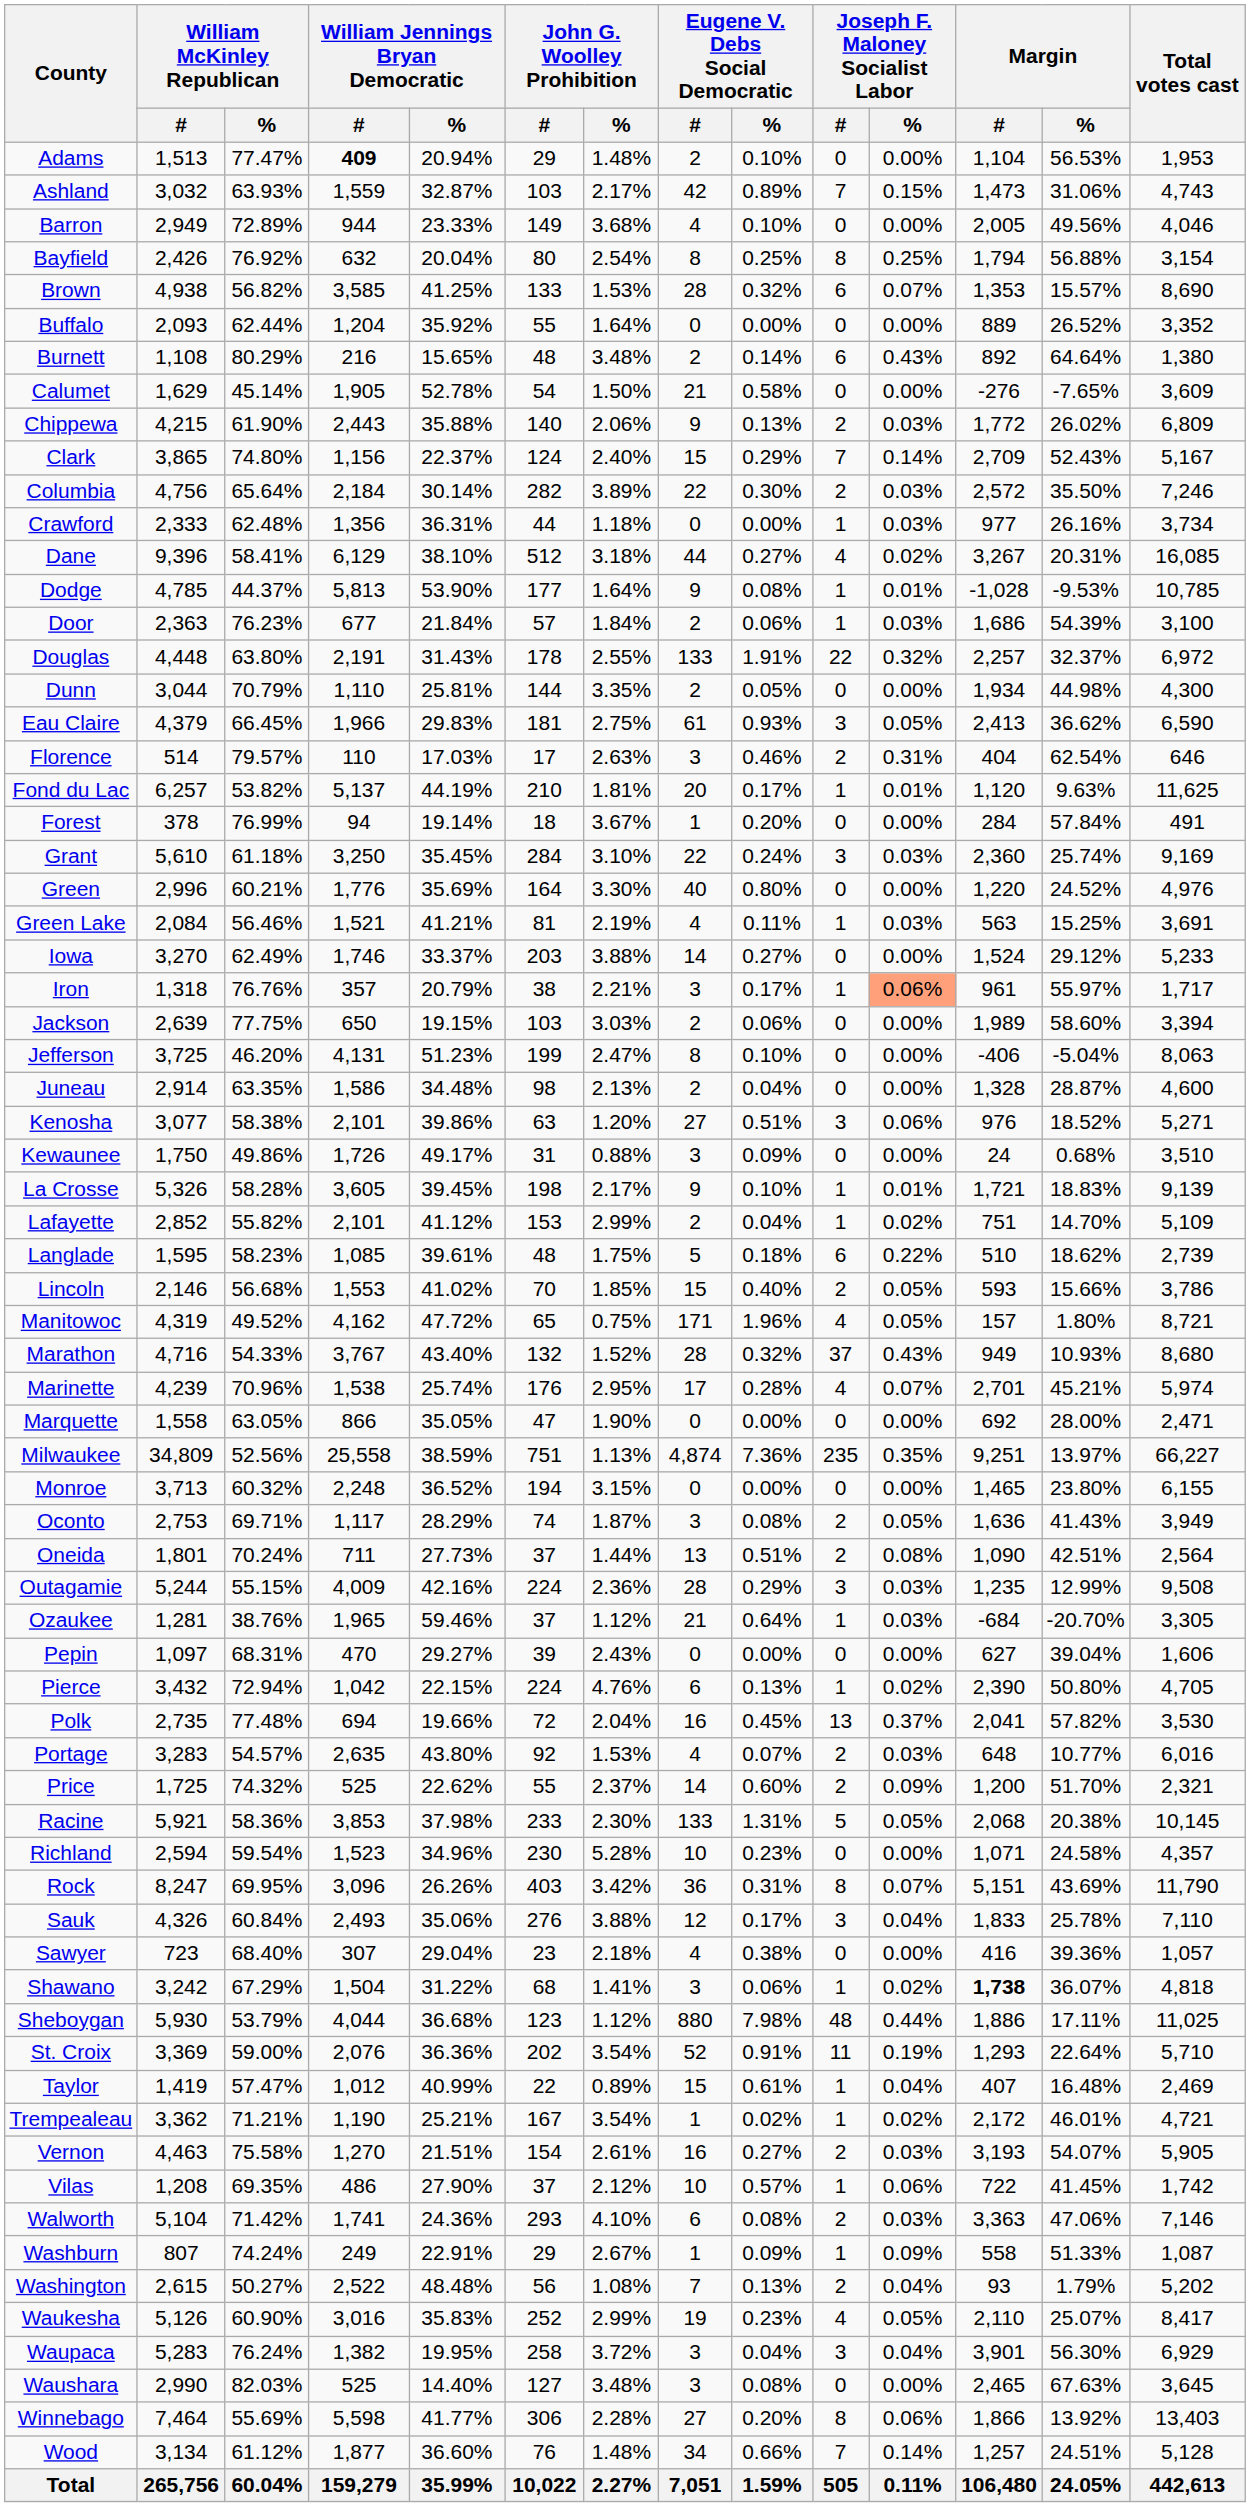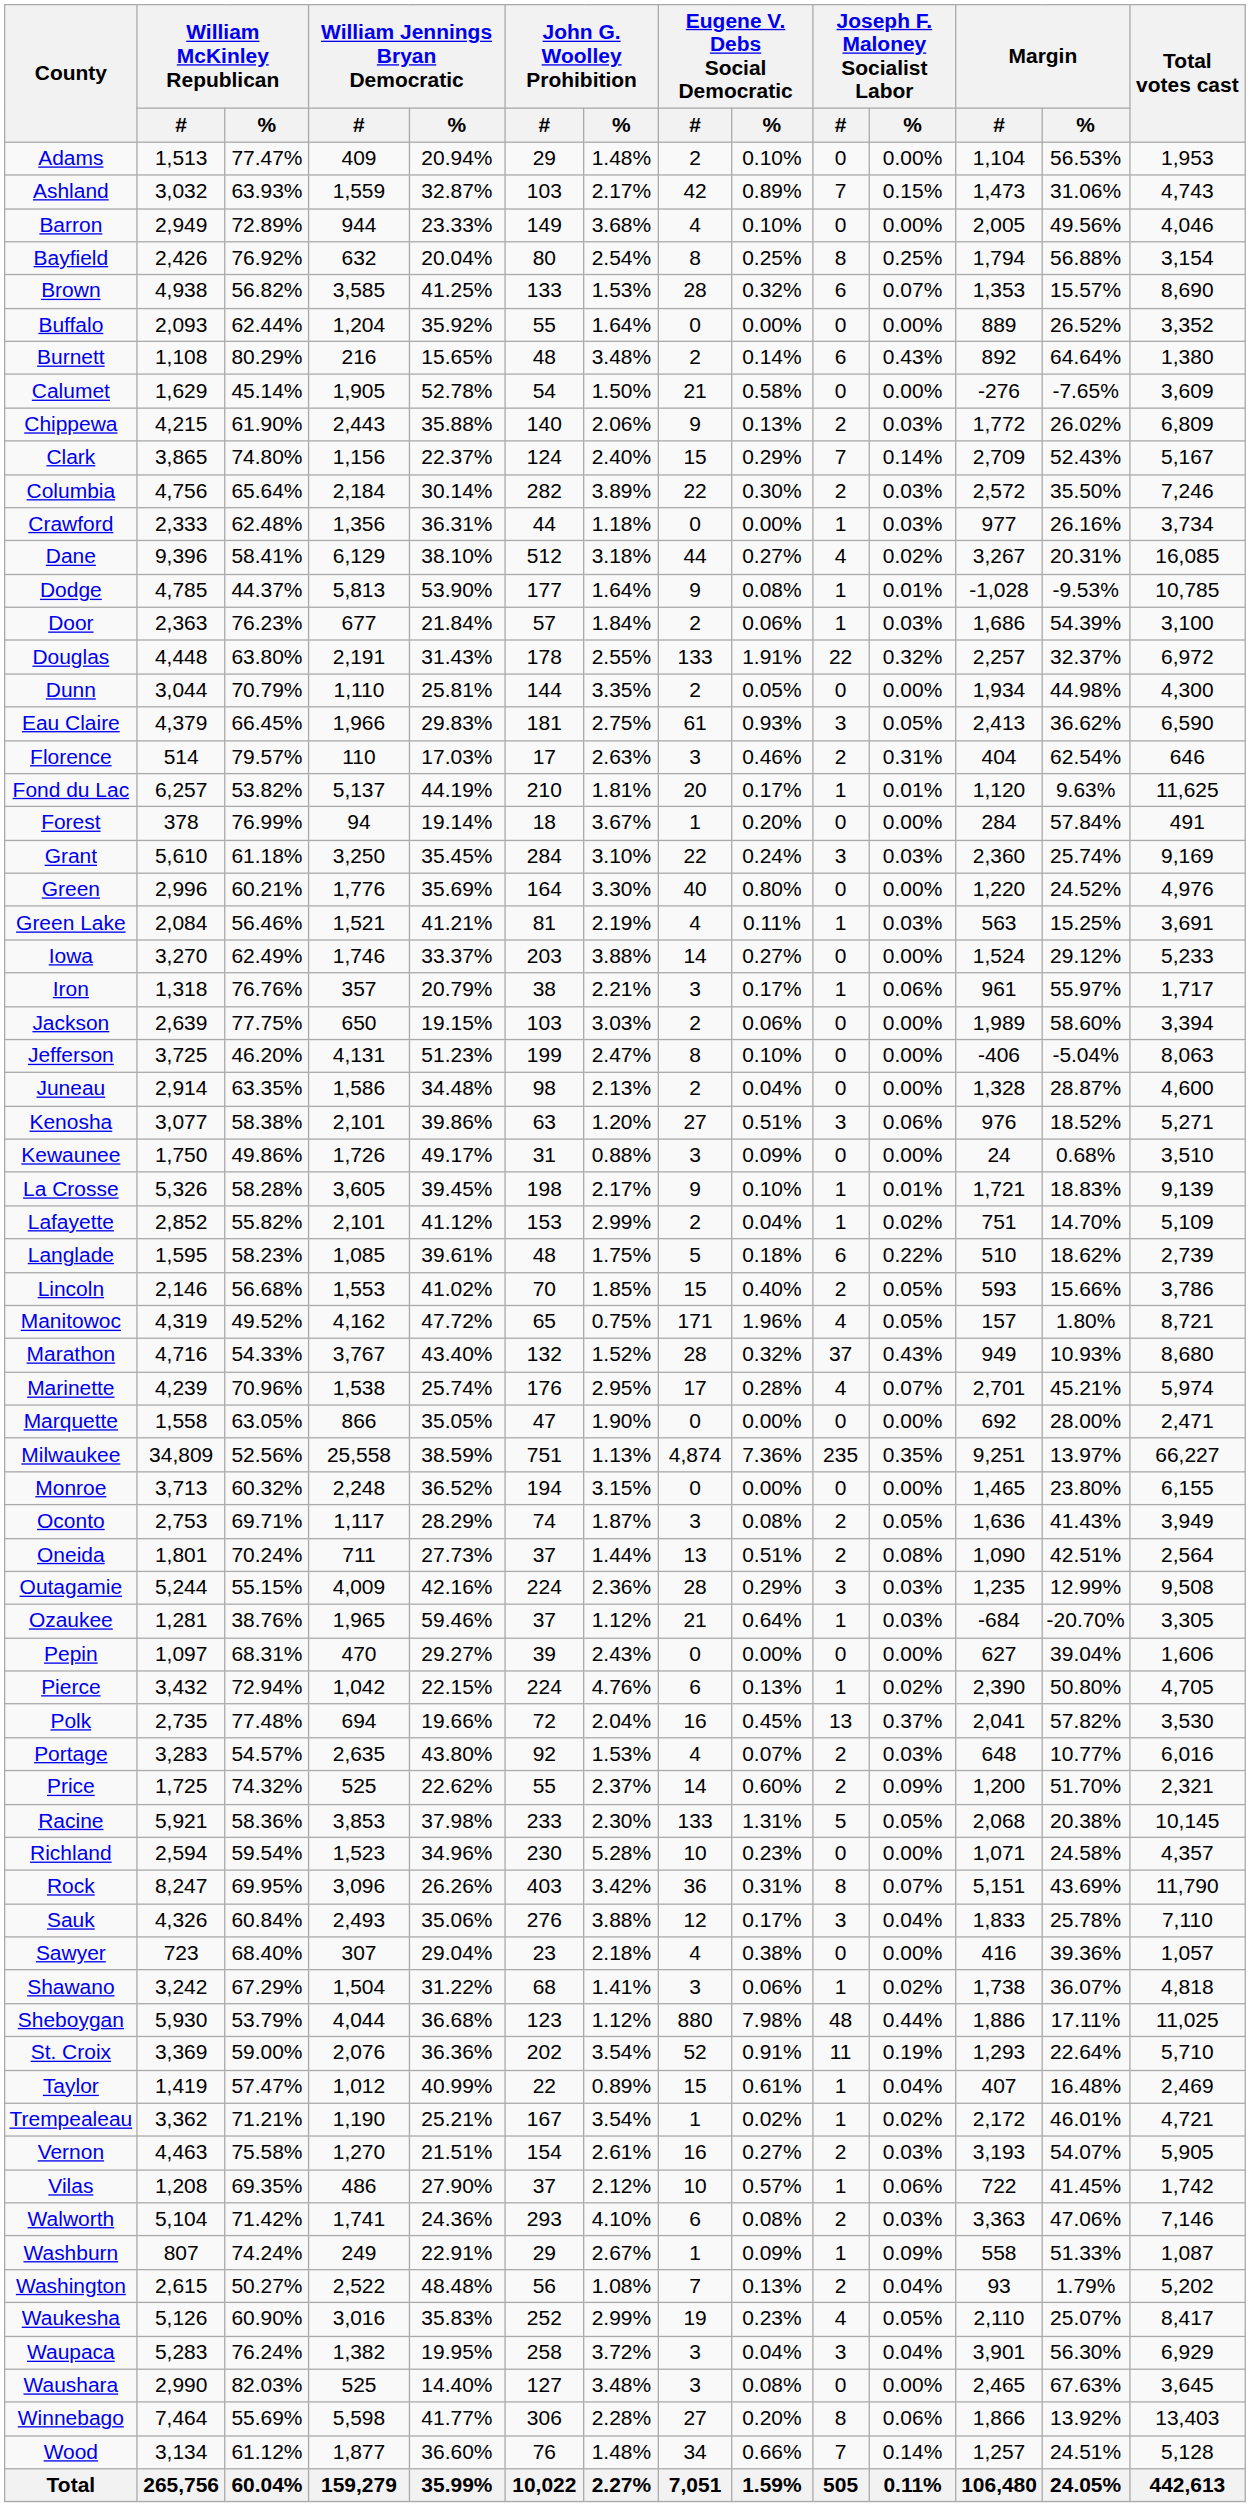Adams | William Jennings Bryan Democratic / #: bold -> normal
Iron | Joseph F. Maloney Socialist Labor / %: lightsalmon background -> no background
Shawano | Margin / #: bold -> normal
